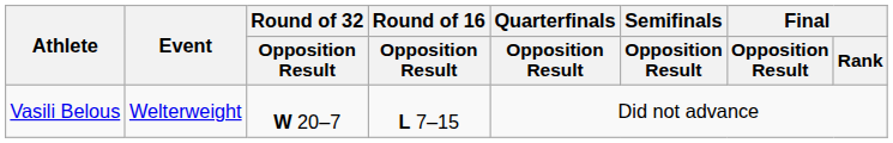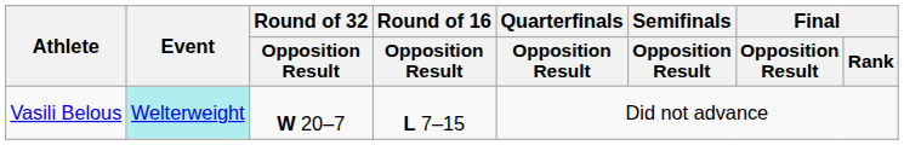Vasili Belous | Event: no background -> paleturquoise background
